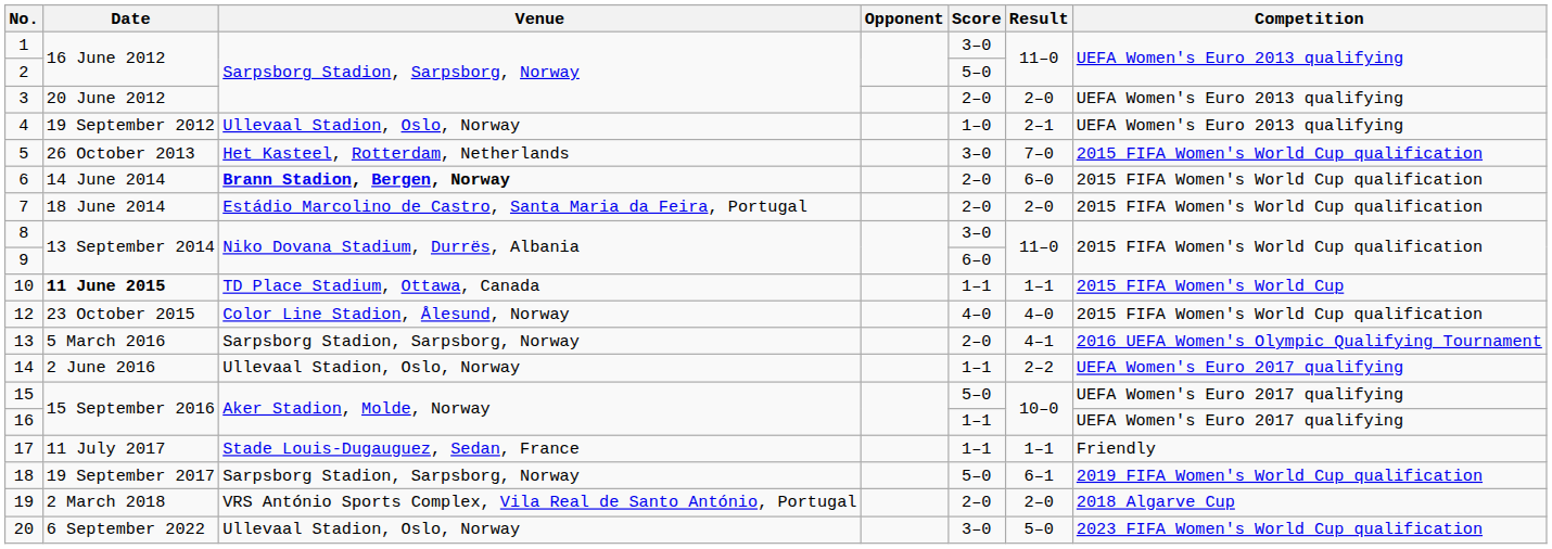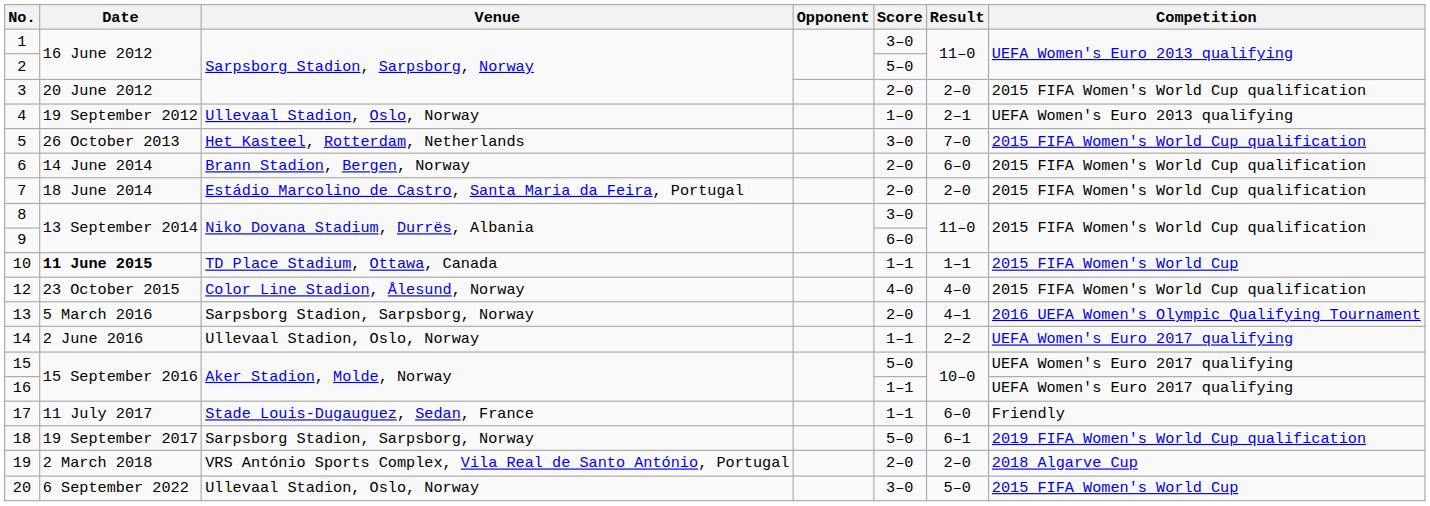3 | Competition: UEFA Women's Euro 2013 qualifying -> 2015 FIFA Women's World Cup qualification
6 | Venue: bold -> normal
17 | Result: 1–1 -> 6–0
20 | Competition: 2023 FIFA Women's World Cup qualification -> 2015 FIFA Women's World Cup
